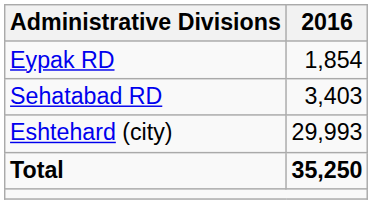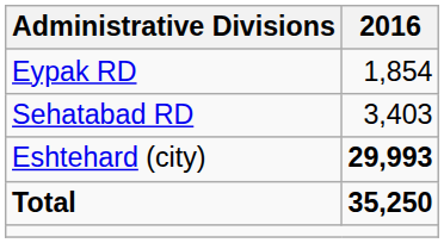Eshtehard (city) | 2016: normal -> bold
